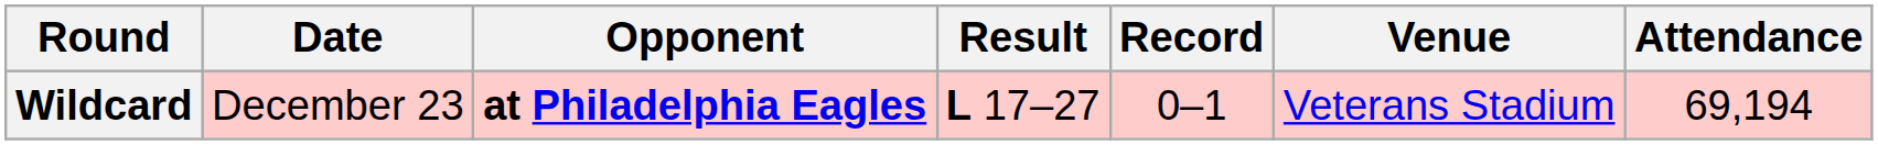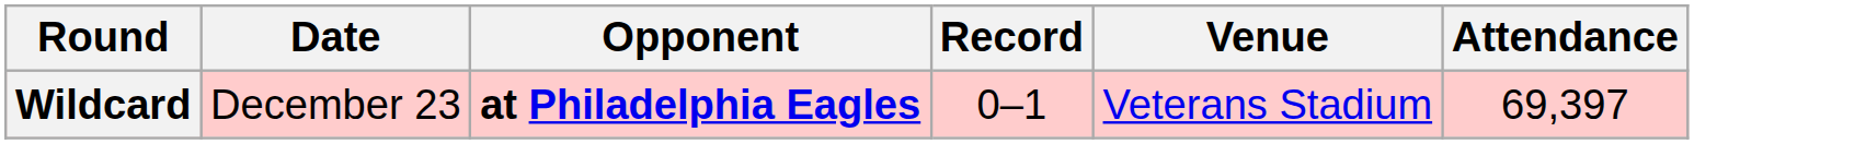- column: Result | L 17–27
Wildcard | Attendance: 69,194 -> 69,397
